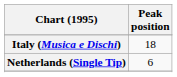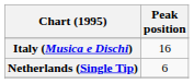Italy (Musica e Dischi) | Peak position: 18 -> 16
